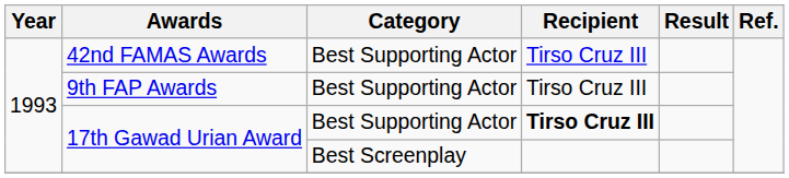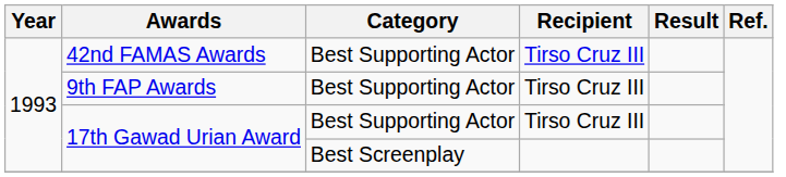17th Gawad Urian Award / Best Supporting Actor | Recipient: bold -> normal
